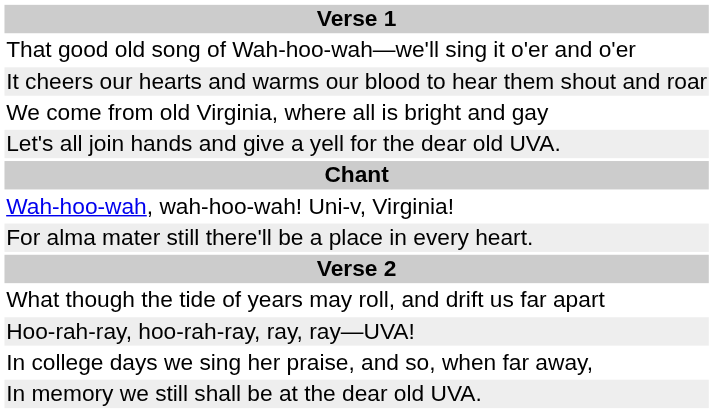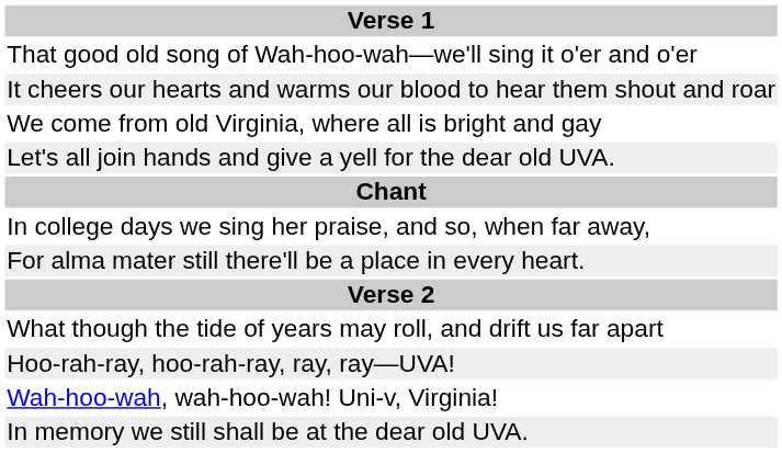row 7 | column 1: Wah-hoo-wah, wah-hoo-wah! Uni-v, Virginia! -> In college days we sing her praise, and so, when far away,
row 12 | column 1: In college days we sing her praise, and so, when far away, -> Wah-hoo-wah, wah-hoo-wah! Uni-v, Virginia!
